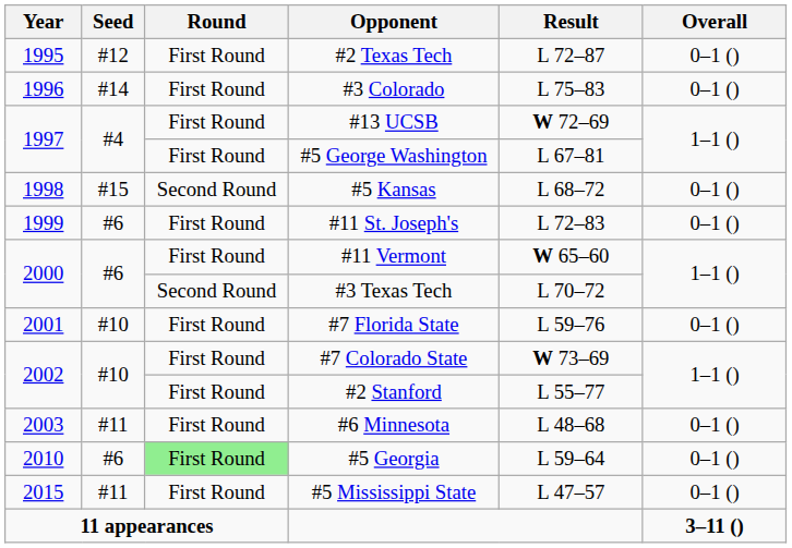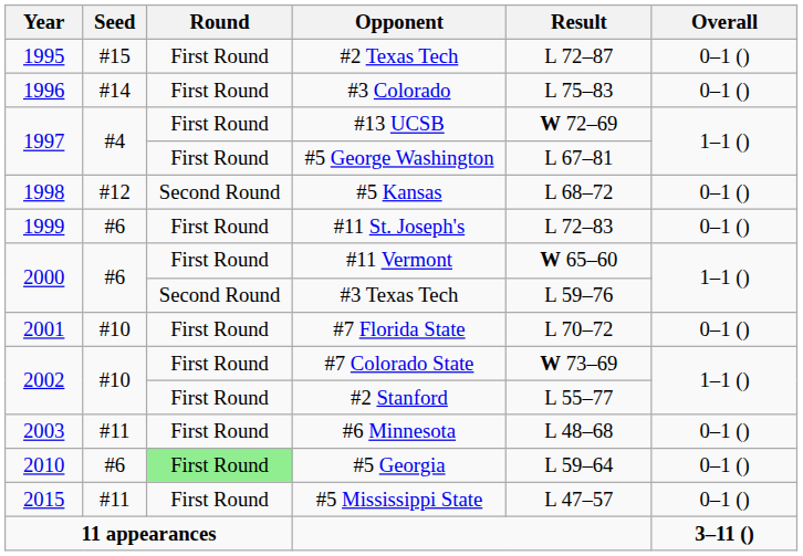#2 Texas Tech | Seed: #12 -> #15
#5 Kansas | Seed: #15 -> #12
#3 Texas Tech | Result: L 70–72 -> L 59–76
#7 Florida State | Result: L 59–76 -> L 70–72
